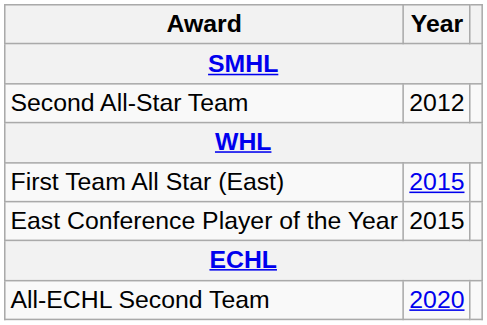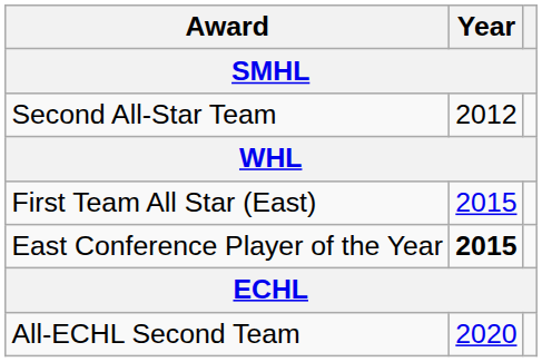East Conference Player of the Year | Year: normal -> bold
